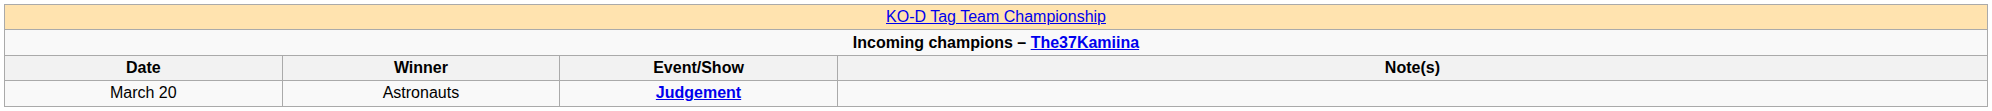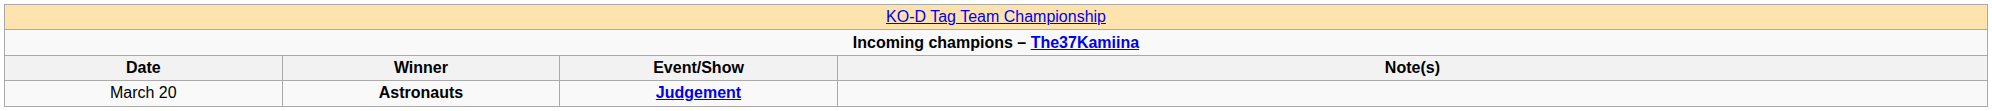March 20 | column 2: normal -> bold
